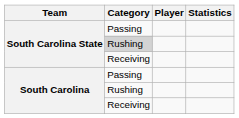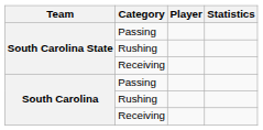South Carolina State / Rushing | Category: lightgrey background -> no background
